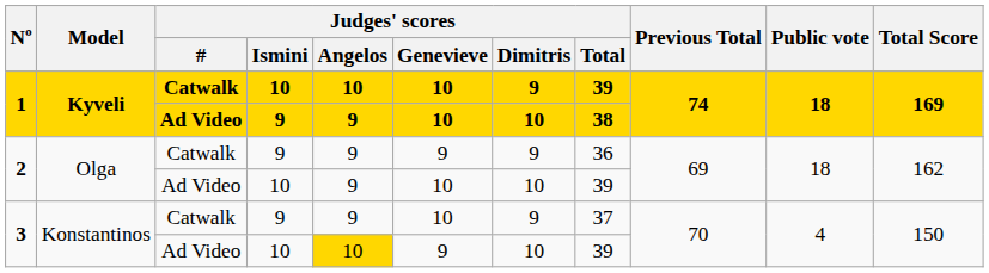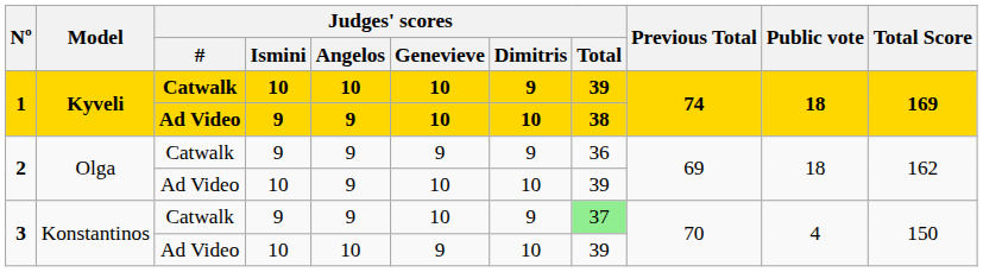3 / Catwalk | Judges' scores / Total / 39 / 38: no background -> lightgreen background
3 / Ad Video | Judges' scores / Angelos / 10 / 9: gold background -> no background
